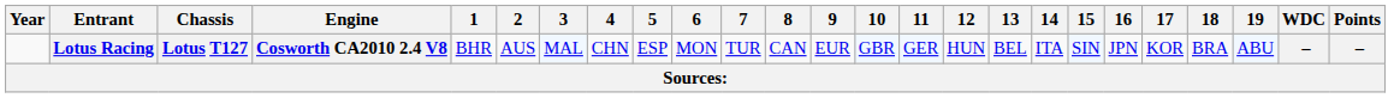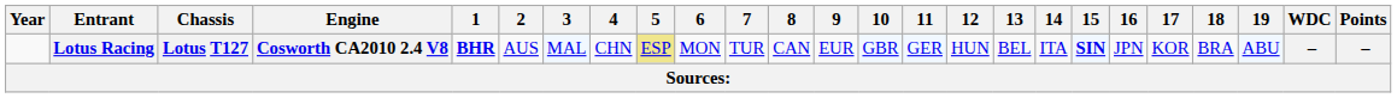Lotus Racing | 1: normal -> bold
Lotus Racing | 5: no background -> khaki background
Lotus Racing | 15: normal -> bold
